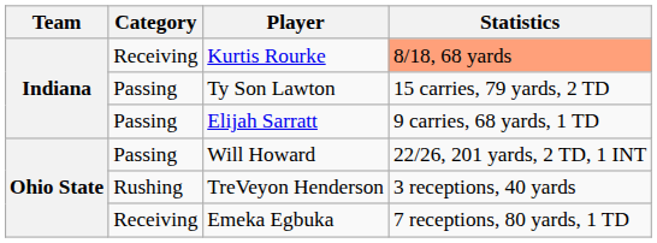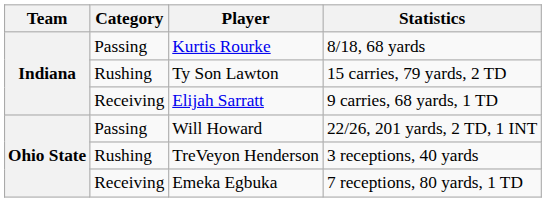Kurtis Rourke | Category: Receiving -> Passing
Kurtis Rourke | Statistics: lightsalmon background -> no background
Ty Son Lawton | Category: Passing -> Rushing
Elijah Sarratt | Category: Passing -> Receiving
